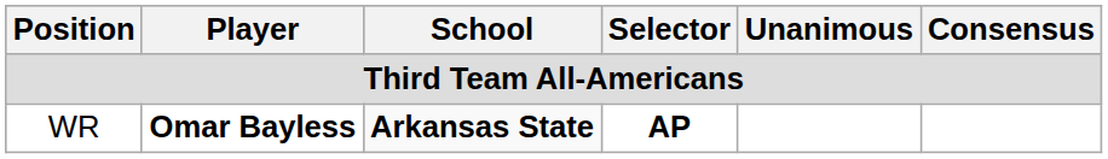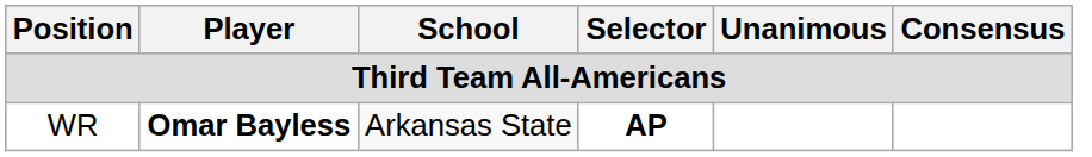WR | School: bold -> normal
